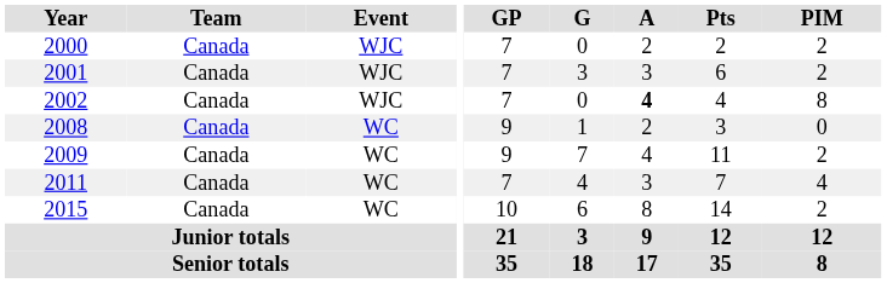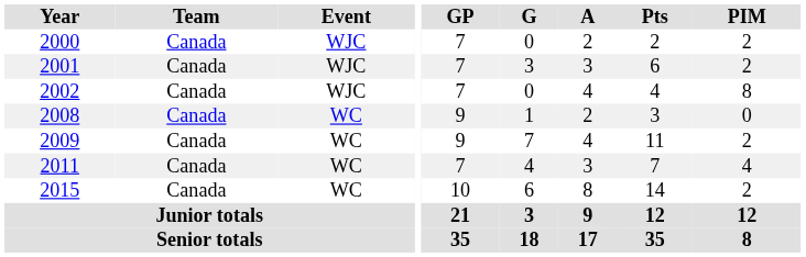2002 | A: bold -> normal
